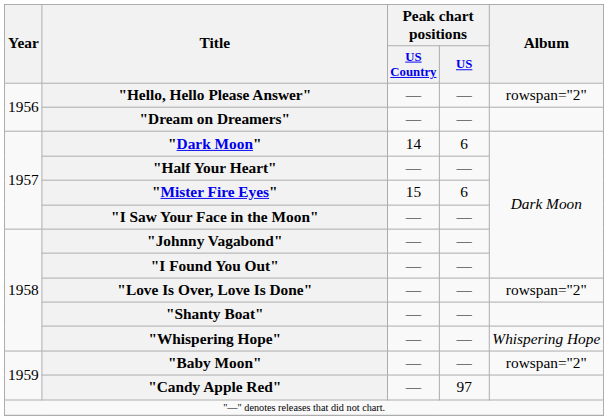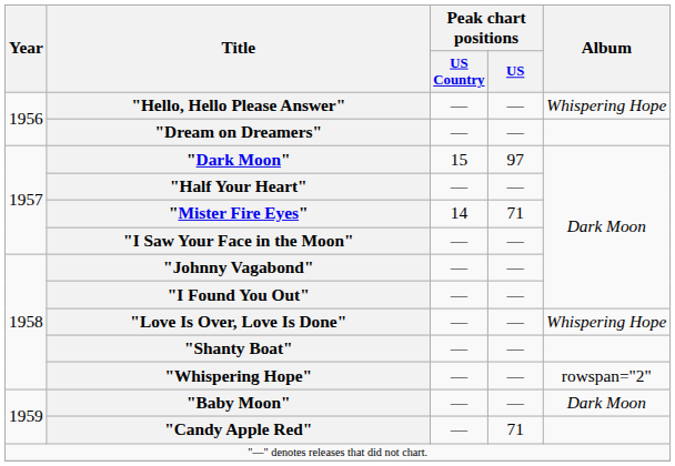"Hello, Hello Please Answer" | Album: rowspan="2" -> Whispering Hope
"Dark Moon" | Peak chart positions / US Country: 14 -> 15
"Dark Moon" | Peak chart positions / US: 6 -> 97
"Mister Fire Eyes" | Peak chart positions / US Country: 15 -> 14
"Mister Fire Eyes" | Peak chart positions / US: 6 -> 71
"Love Is Over, Love Is Done" | Album: rowspan="2" -> Whispering Hope
"Whispering Hope" | Album: Whispering Hope -> rowspan="2"
"Baby Moon" | Album: rowspan="2" -> Dark Moon
"Candy Apple Red" | Peak chart positions / US: 97 -> 71
